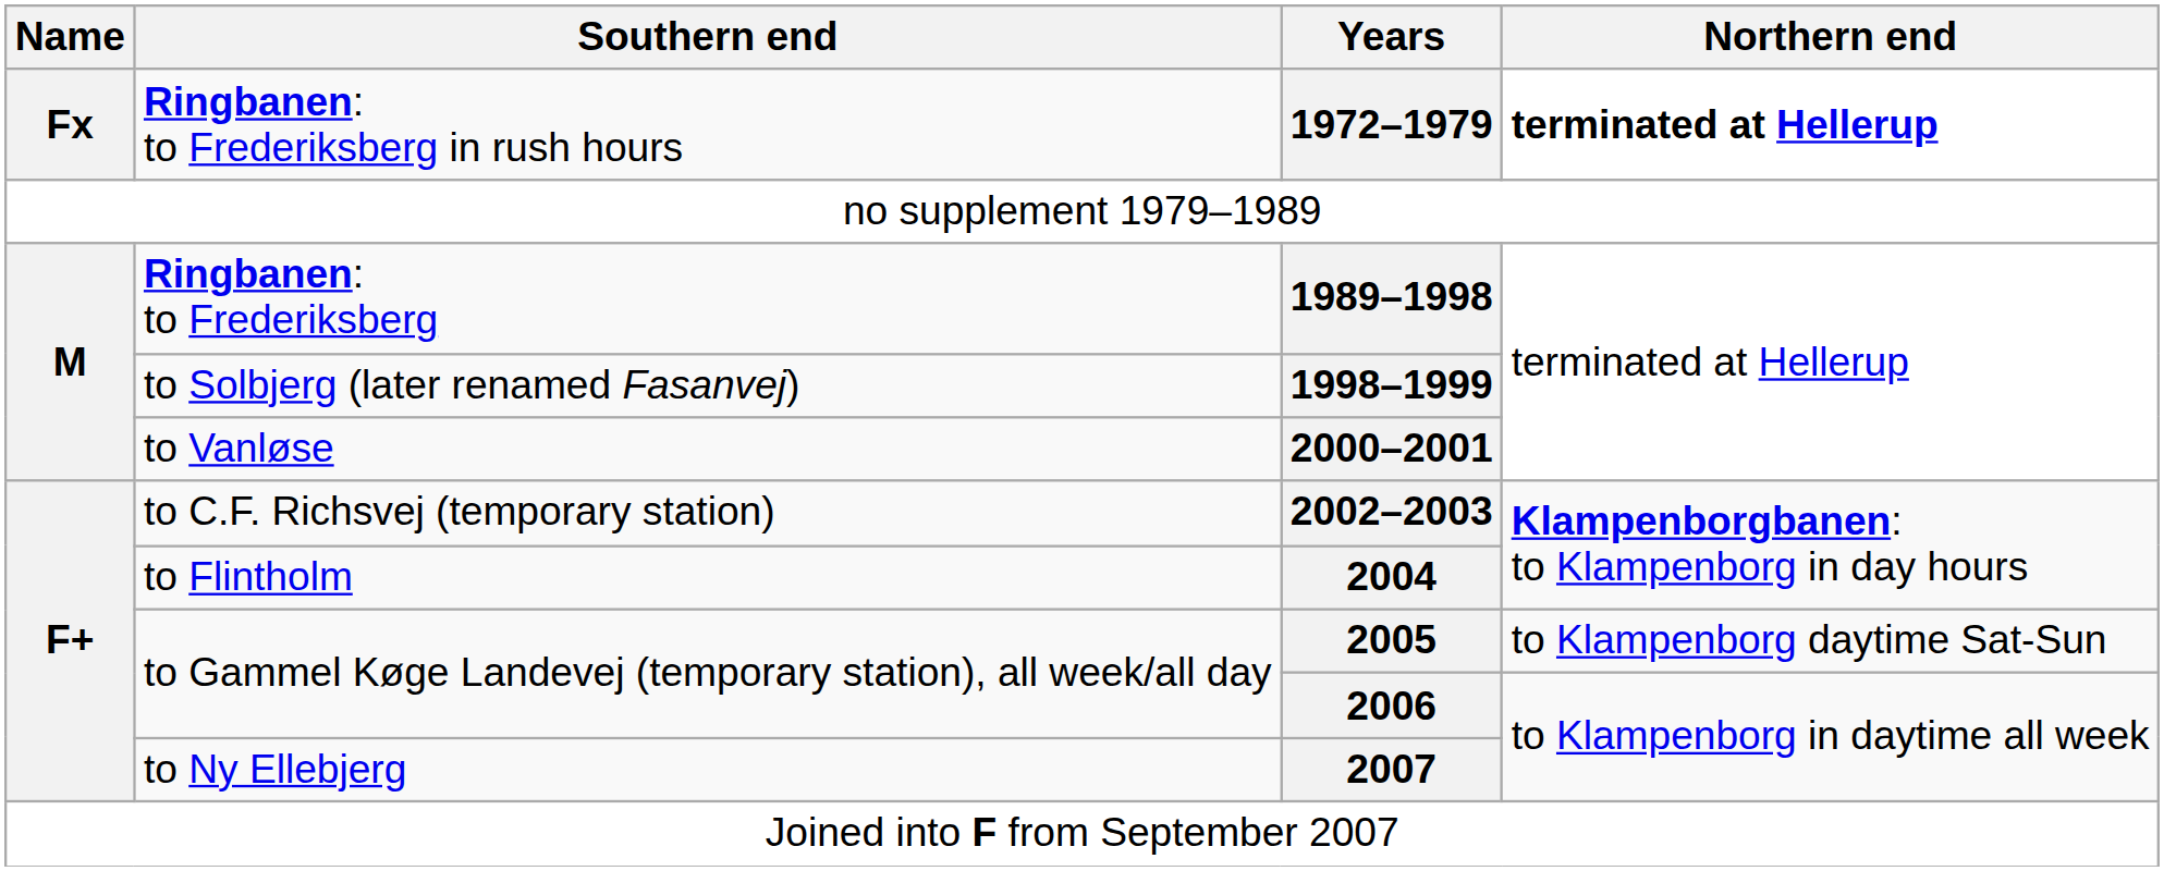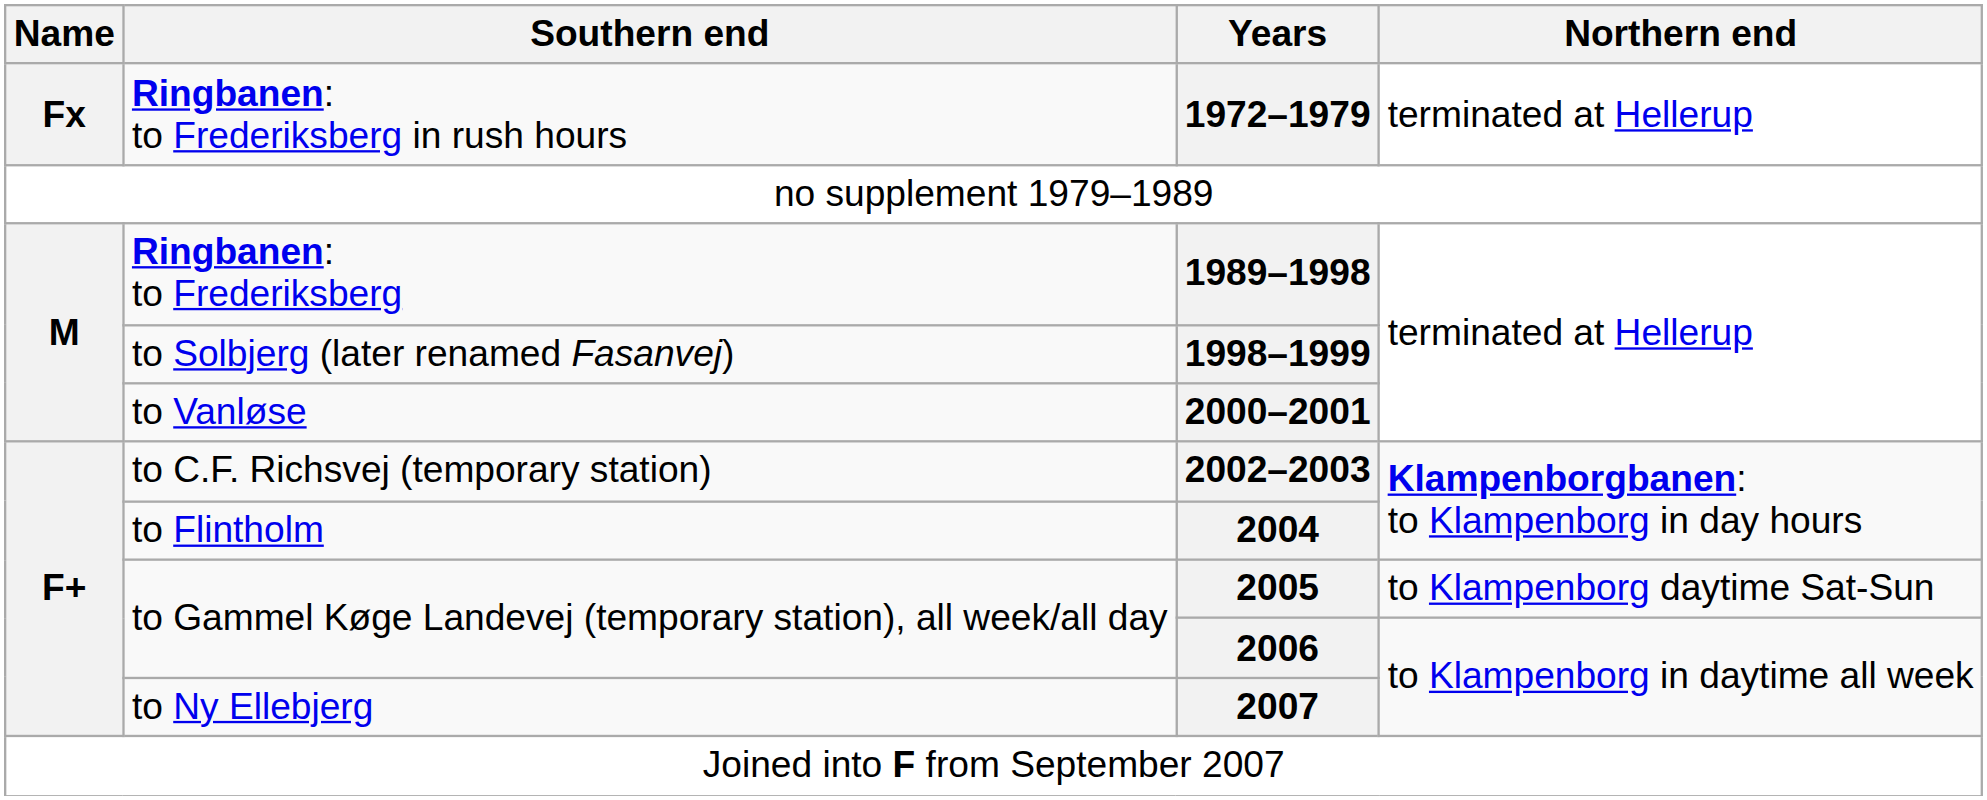Ringbanen: to Frederiksberg in rush hours | Northern end: bold -> normal
